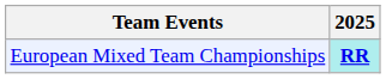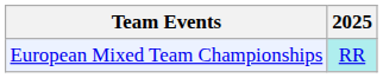European Mixed Team Championships | 2025: bold -> normal
